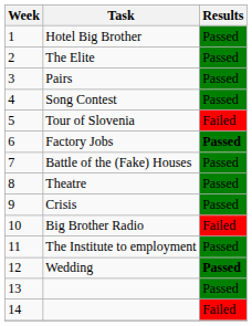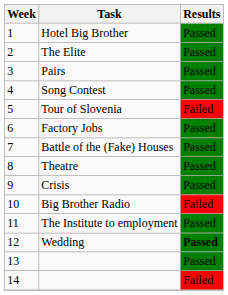Factory Jobs | Results: bold -> normal
